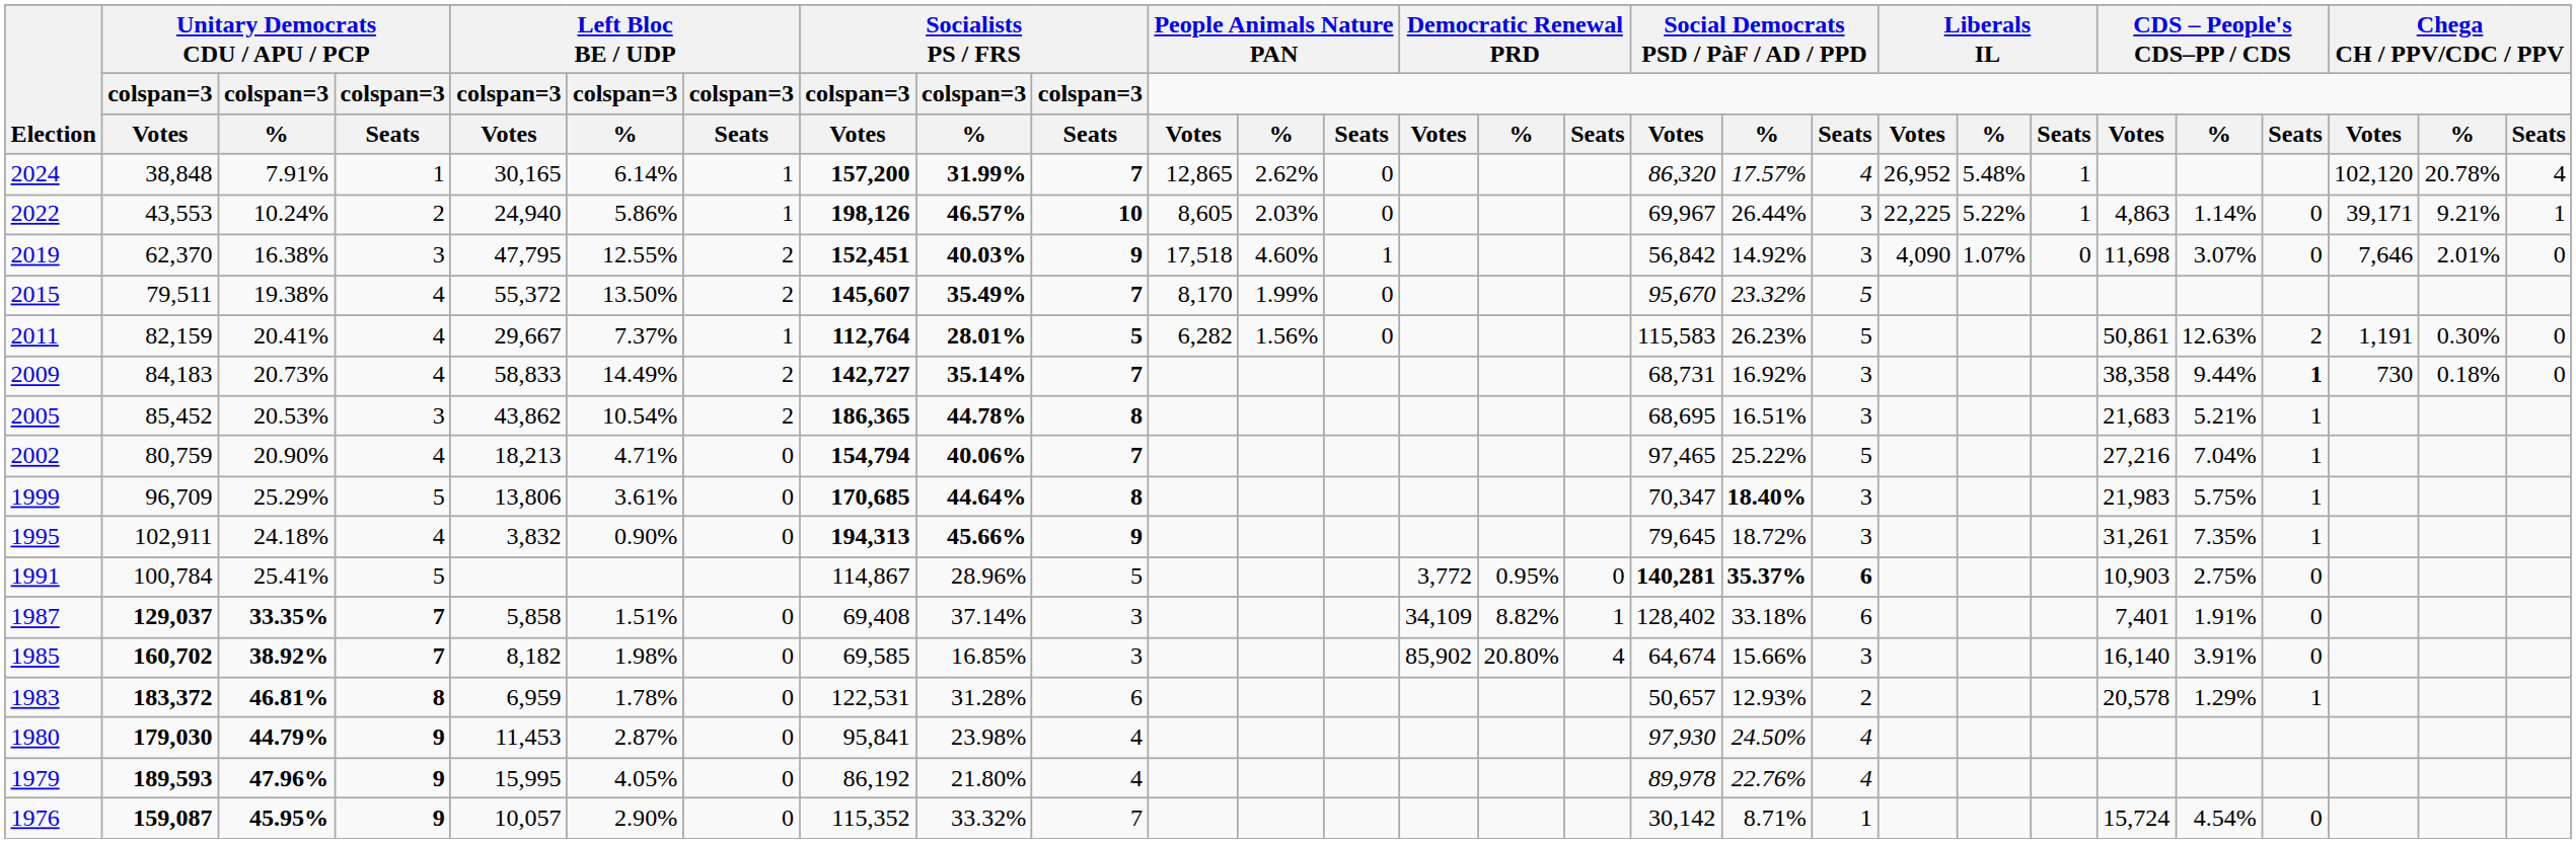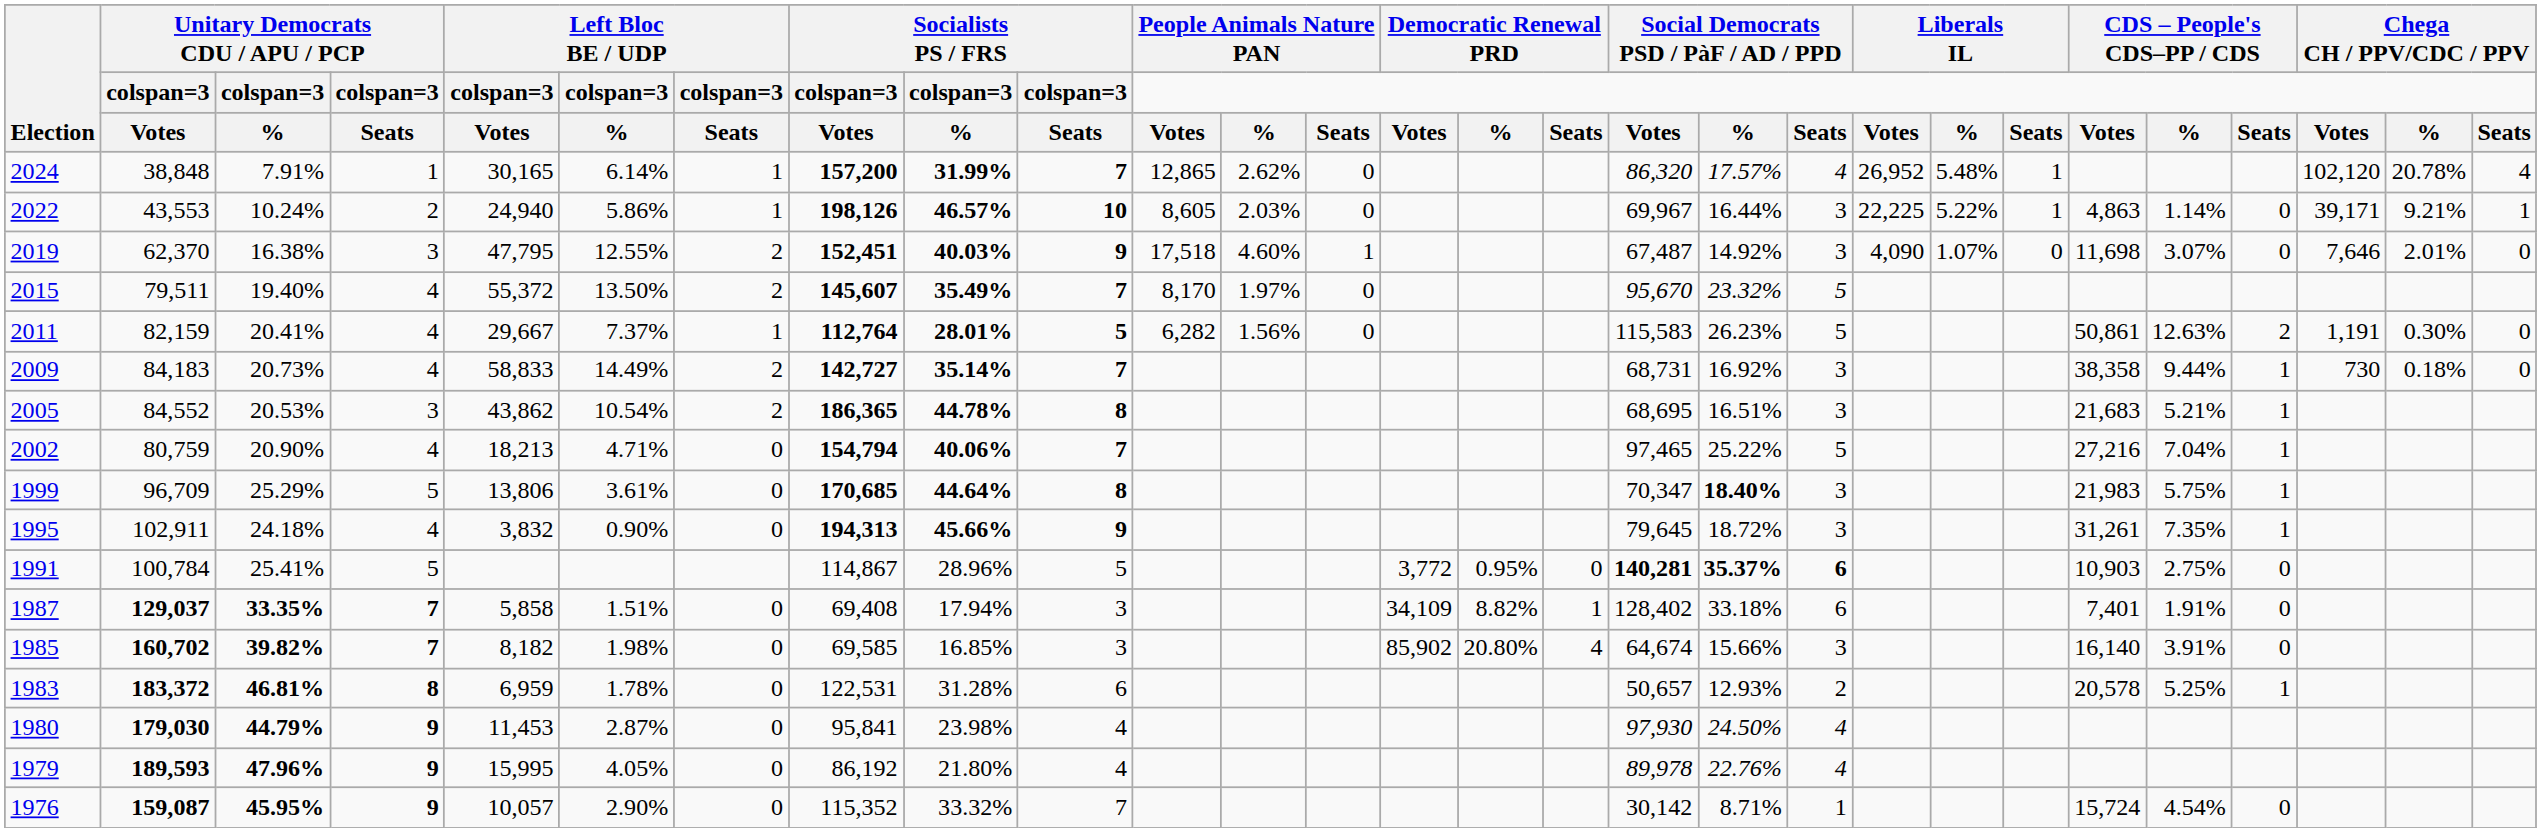2022 | Social Democrats PSD / PàF / AD / PPD / %: 26.44% -> 16.44%
2019 | Social Democrats PSD / PàF / AD / PPD / Votes: 56,842 -> 67,487
2015 | Unitary Democrats CDU / APU / PCP / colspan=3 / %: 19.38% -> 19.40%
2015 | People Animals Nature PAN / %: 1.99% -> 1.97%
2009 | CDS – People's CDS–PP / CDS / Seats: bold -> normal
2005 | Unitary Democrats CDU / APU / PCP / colspan=3 / Votes: 85,452 -> 84,552
1987 | Socialists PS / FRS / colspan=3 / %: 37.14% -> 17.94%
1985 | Unitary Democrats CDU / APU / PCP / colspan=3 / %: 38.92% -> 39.82%
1983 | CDS – People's CDS–PP / CDS / %: 1.29% -> 5.25%
